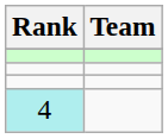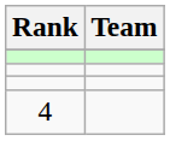row 5 | Rank: paleturquoise background -> no background
